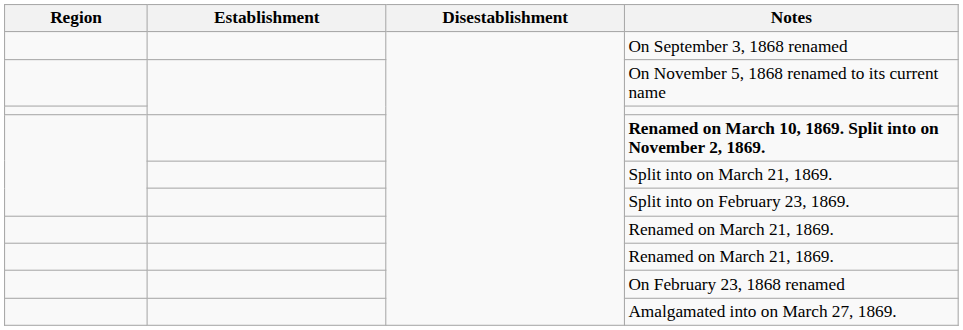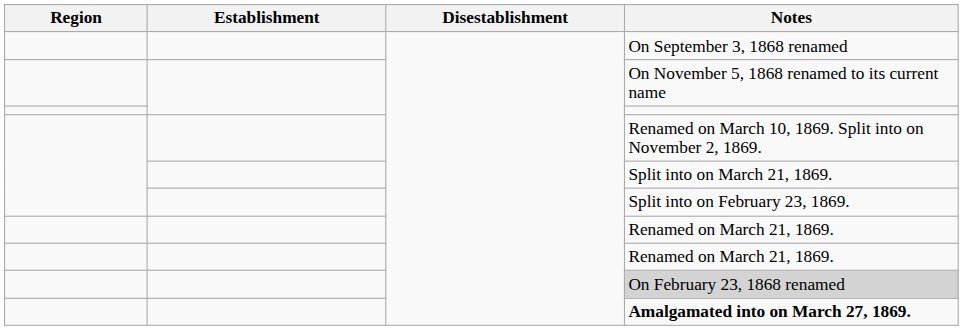Renamed on March 10, 1869. Split into on November 2, 1869. | Notes: bold -> normal
On February 23, 1868 renamed | Notes: no background -> lightgrey background
Amalgamated into on March 27, 1869. | Notes: normal -> bold
